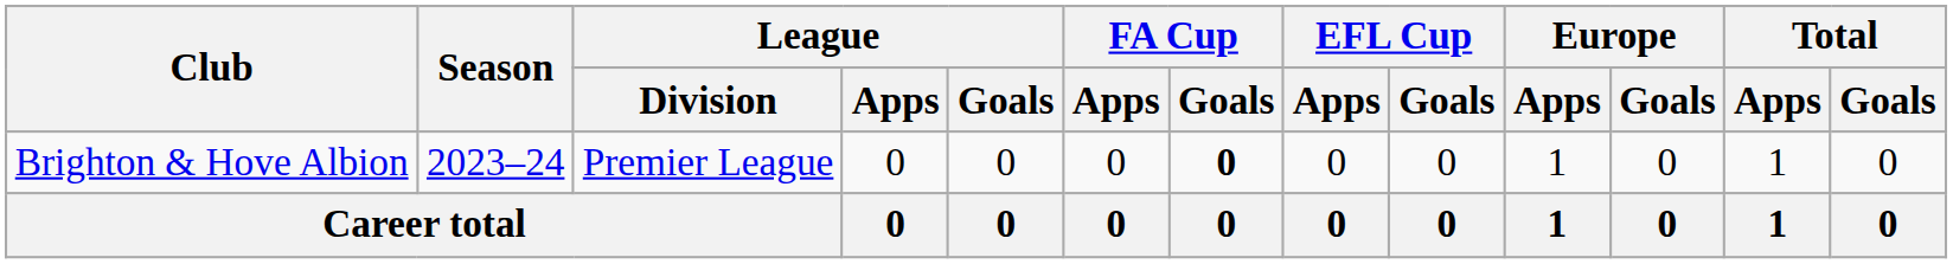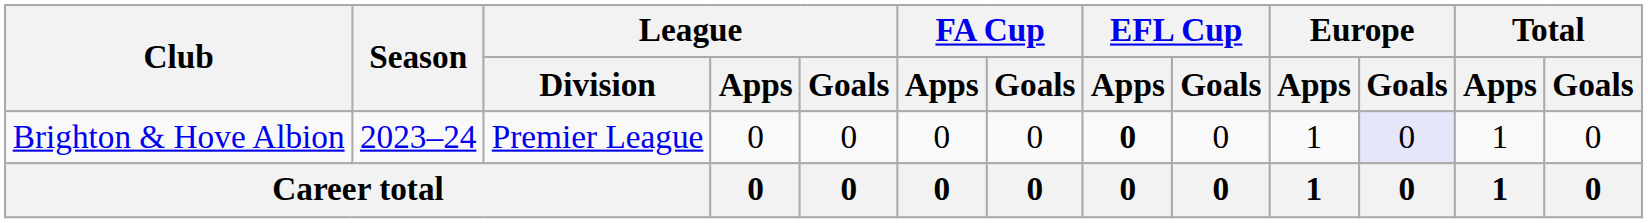Brighton & Hove Albion | FA Cup / Goals: bold -> normal
Brighton & Hove Albion | EFL Cup / Apps: normal -> bold
Brighton & Hove Albion | Europe / Goals: no background -> lavender background
